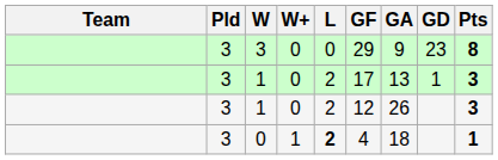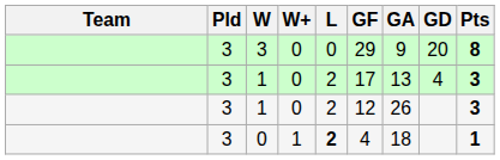row 2 | GD: 23 -> 20
row 3 | GD: 1 -> 4
